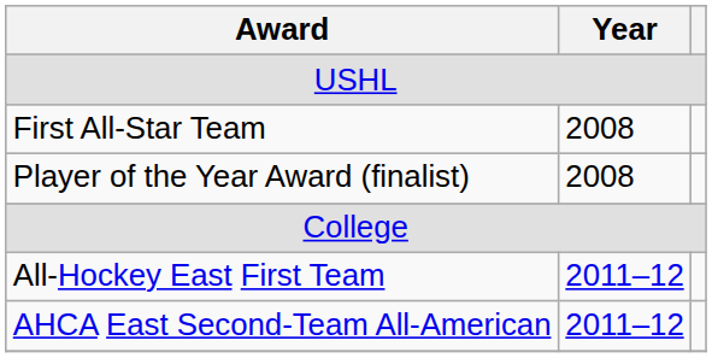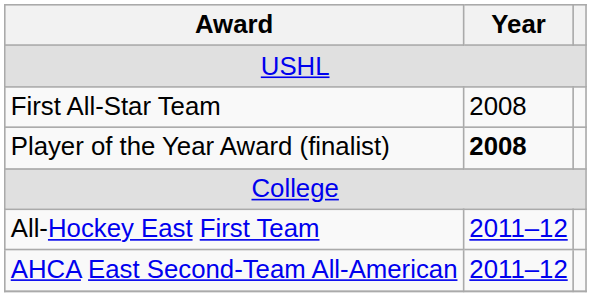Player of the Year Award (finalist) | Year: normal -> bold
